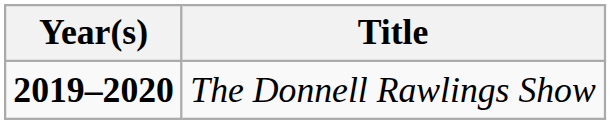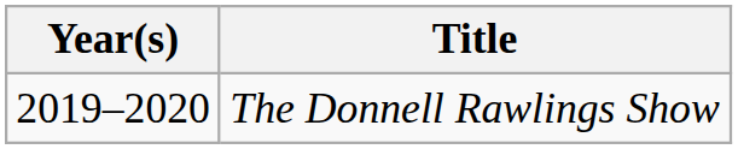The Donnell Rawlings Show | Year(s): bold -> normal
